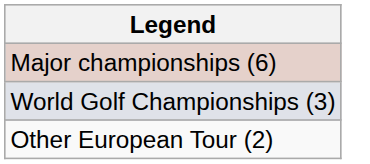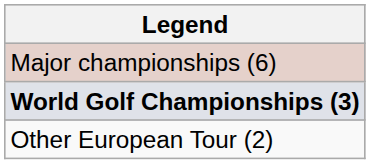row 3 | column 1: normal -> bold
